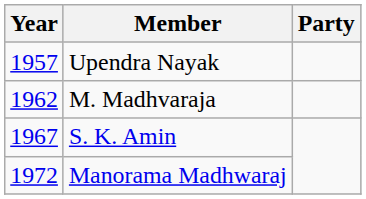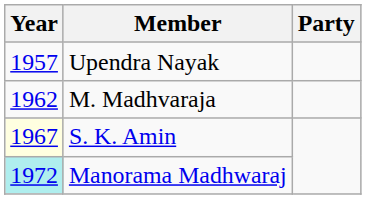S. K. Amin | Year: no background -> lightyellow background
Manorama Madhwaraj | Year: no background -> paleturquoise background
